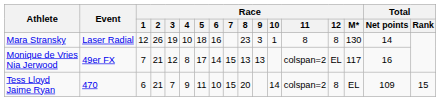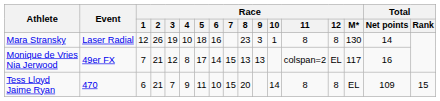Tess Lloyd Jaime Ryan | Race / 11: colspan=2 -> 8
